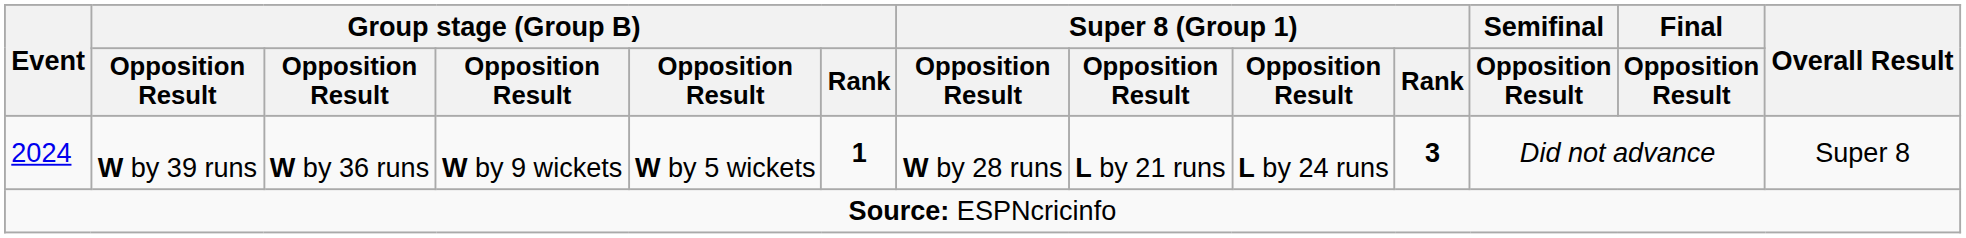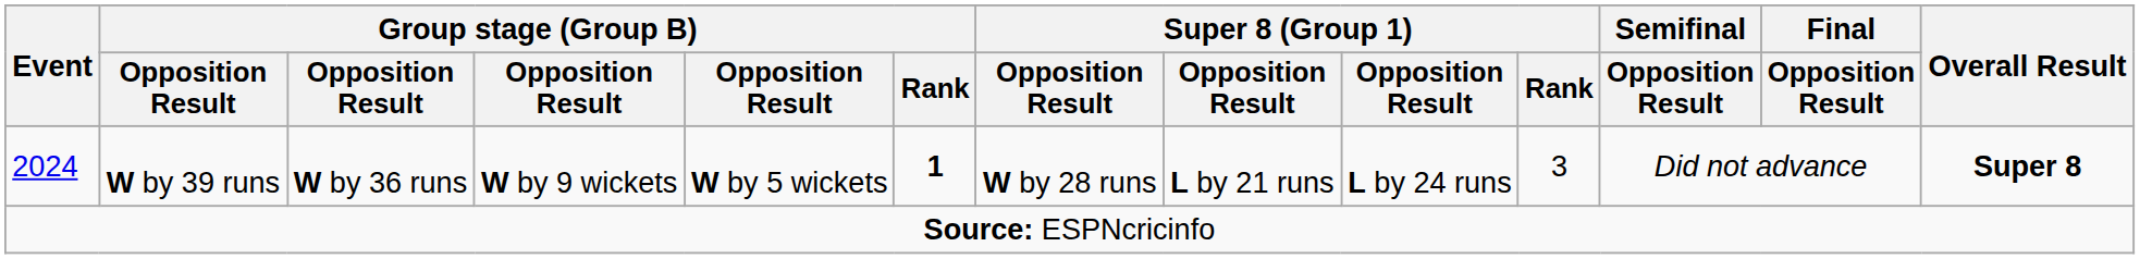2024 | Super 8 (Group 1) / Rank: bold -> normal
2024 | Overall Result: normal -> bold
